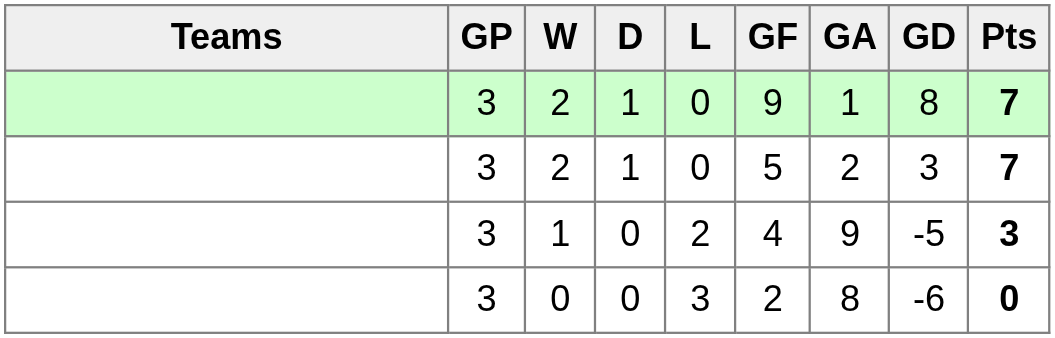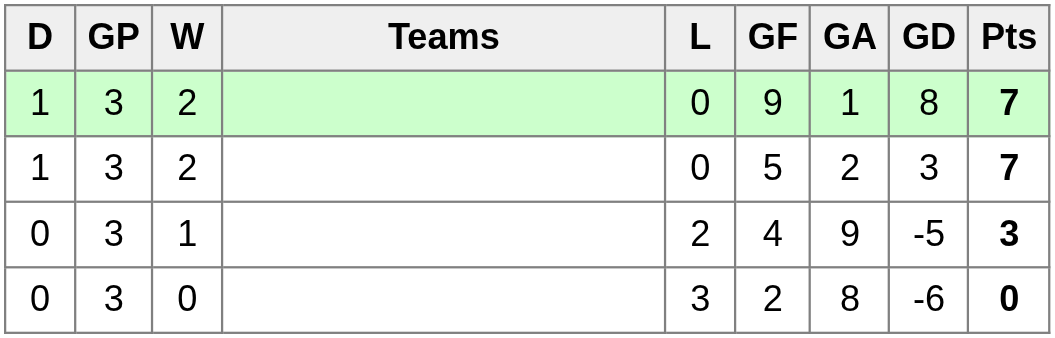columns swapped: Teams <-> D
